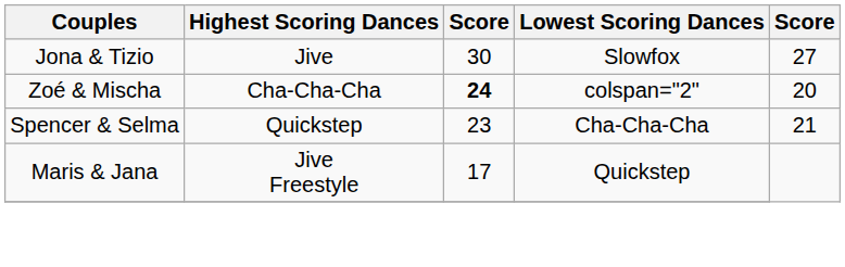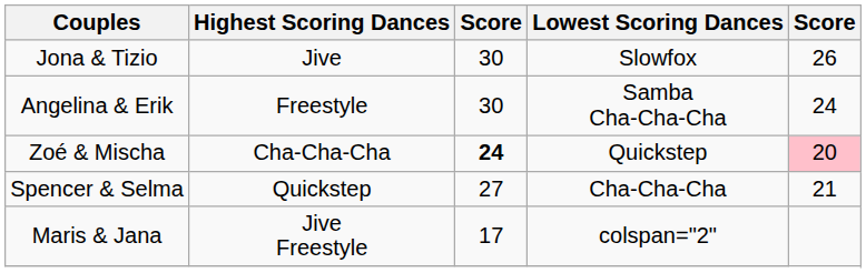Jona & Tizio | column 5: 27 -> 26
+ row: Angelina & Erik | Freestyle | 30 | Samba Cha-Cha-Cha | 24
Zoé & Mischa | Lowest Scoring Dances: colspan="2" -> Quickstep
Zoé & Mischa | column 5: no background -> pink background
Spencer & Selma | column 3: 23 -> 27
Maris & Jana | Lowest Scoring Dances: Quickstep -> colspan="2"
